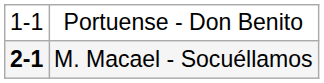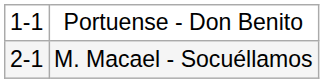M. Macael - Socuéllamos | column 1: bold -> normal
